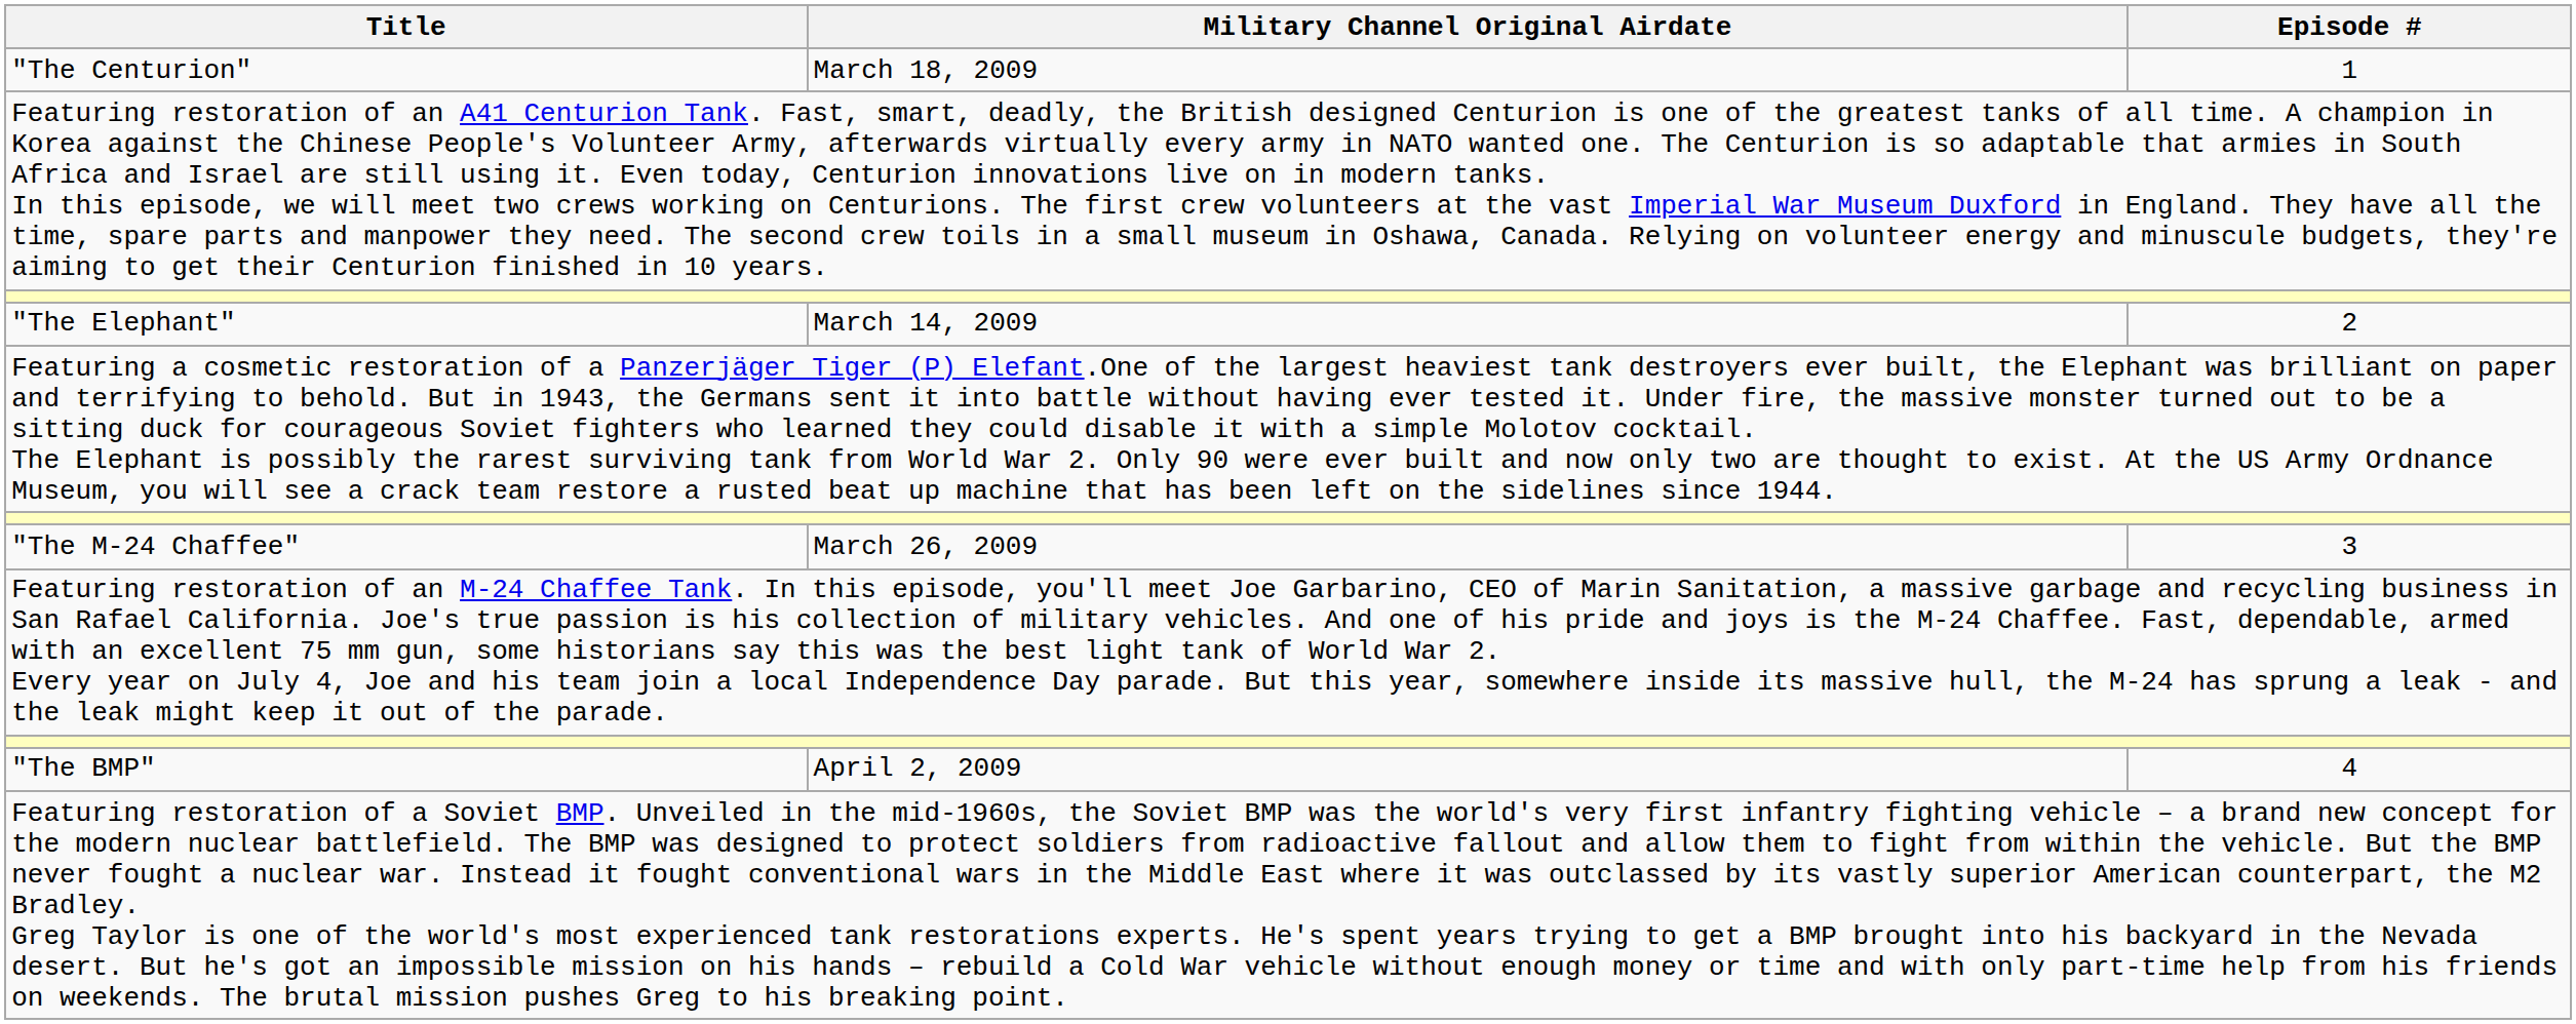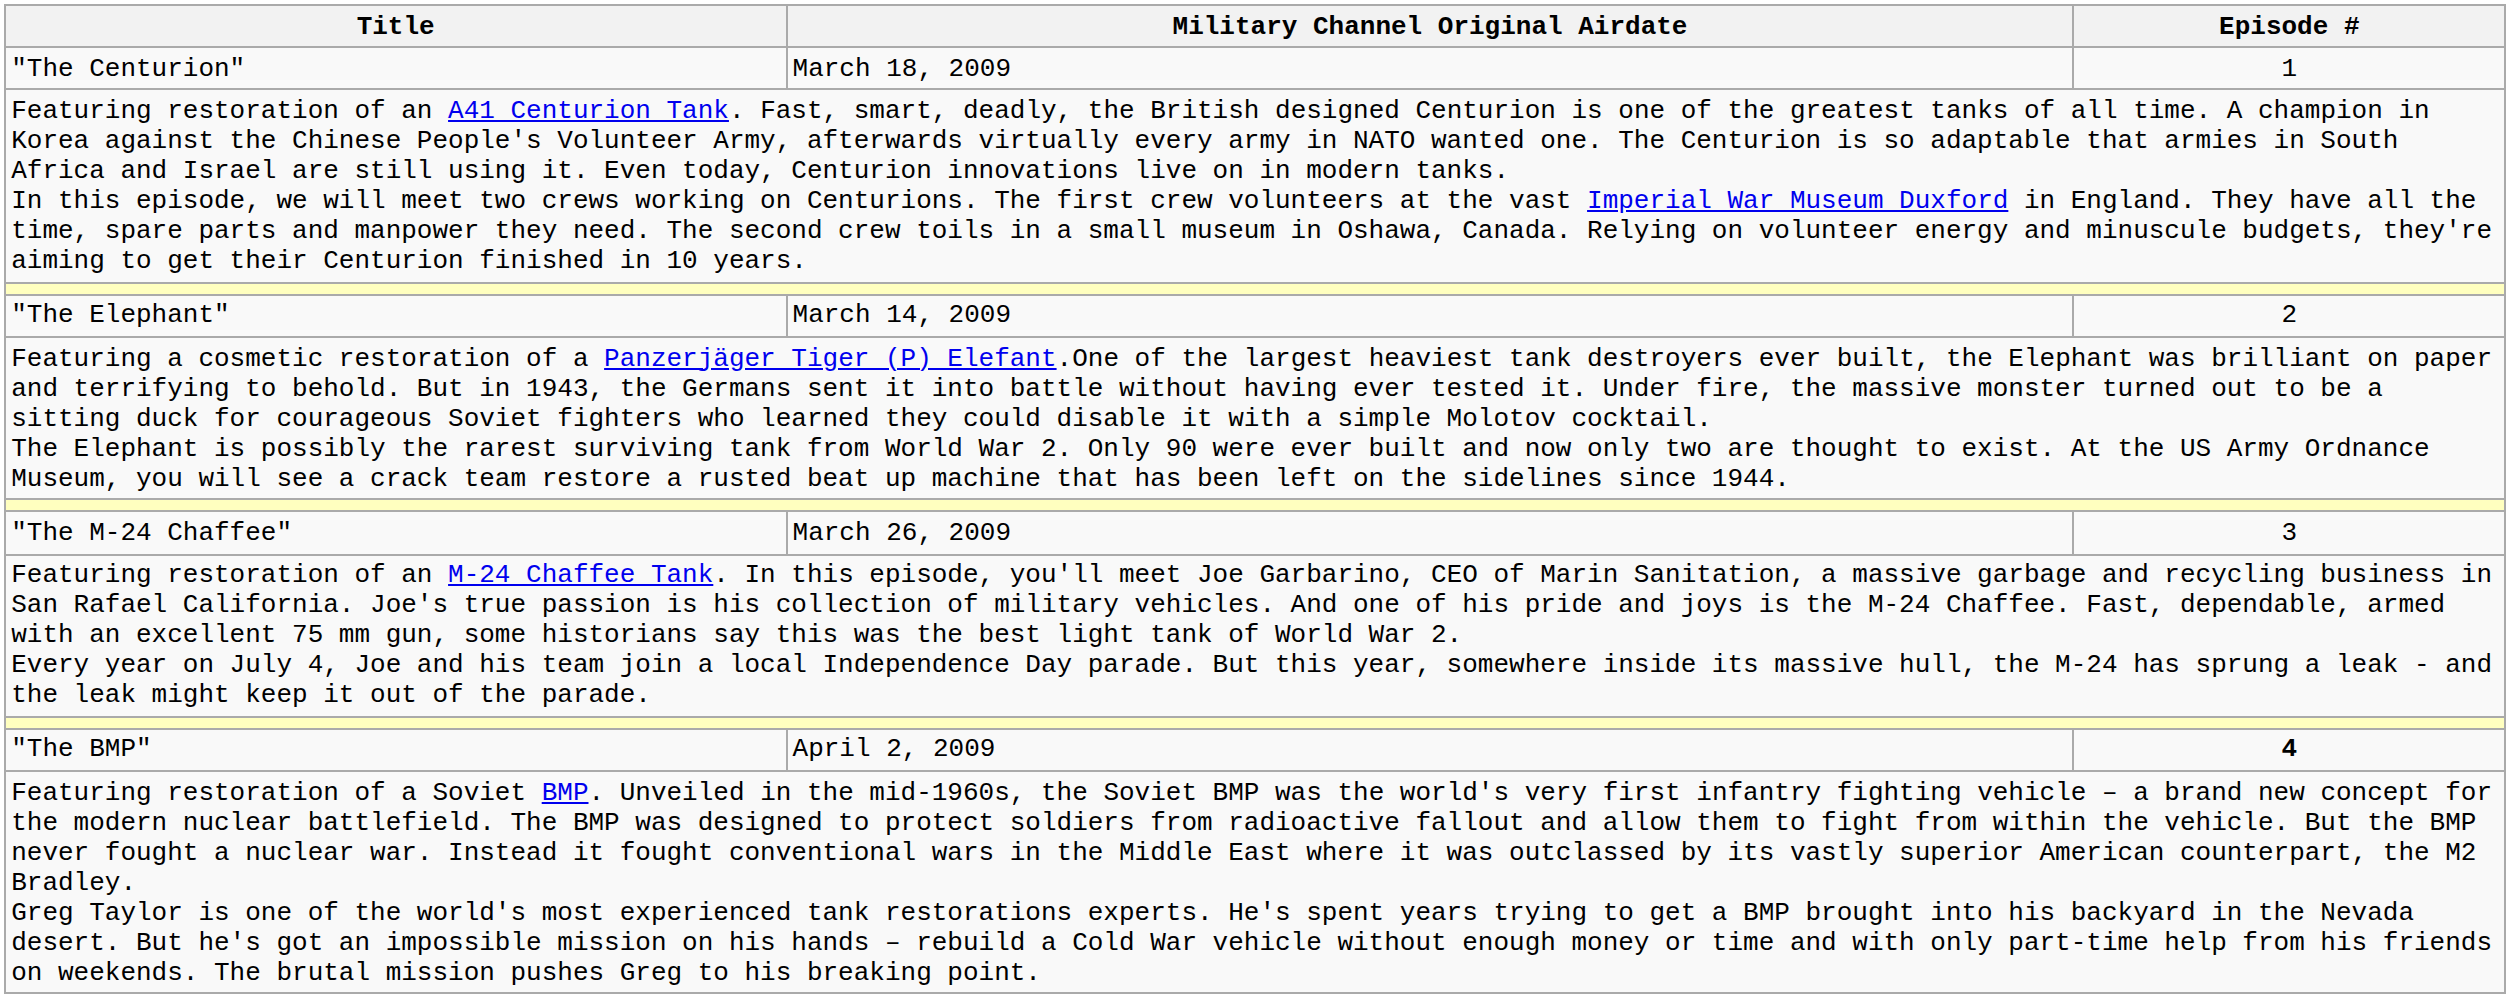"The BMP" | Episode #: normal -> bold
